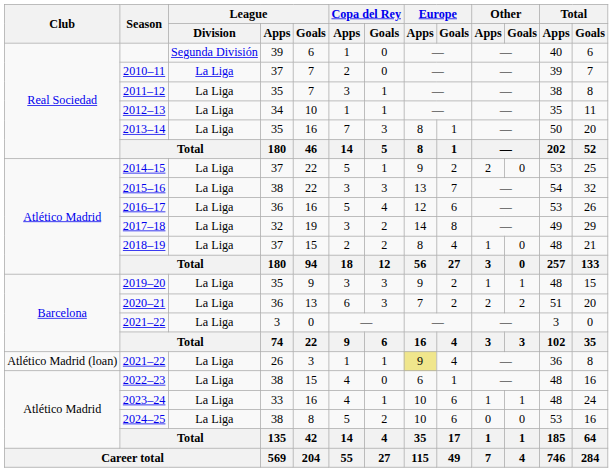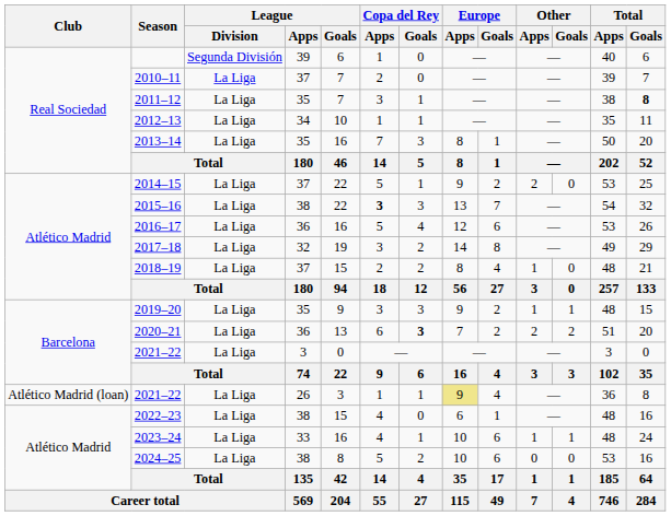2011–12 | Total / Goals: normal -> bold
2015–16 | Copa del Rey / Apps: normal -> bold
2020–21 | Copa del Rey / Goals: normal -> bold
